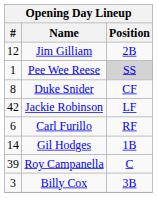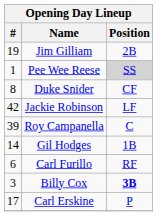Jim Gilliam | #: 12 -> 19
rows swapped: Roy Campanella <-> Carl Furillo
Billy Cox | Position: normal -> bold
+ row: 17 | Carl Erskine | P
